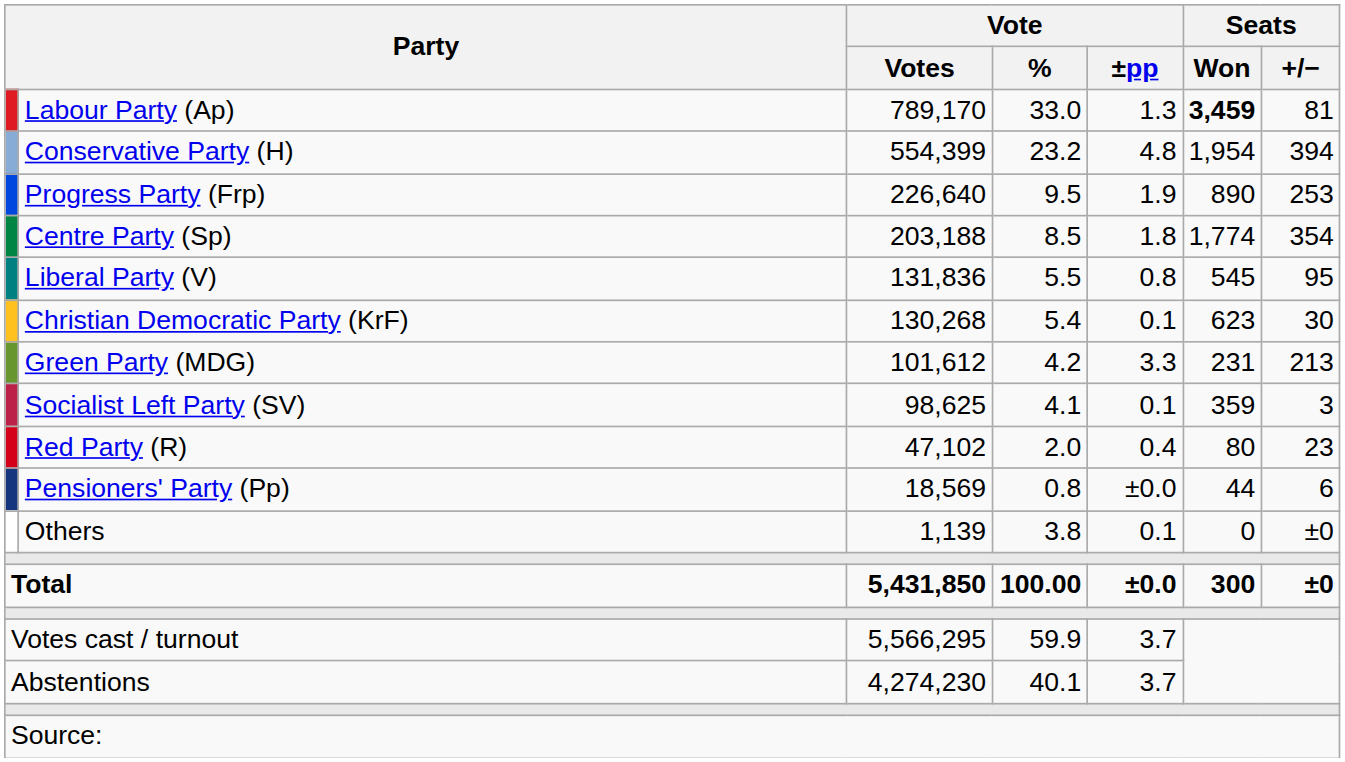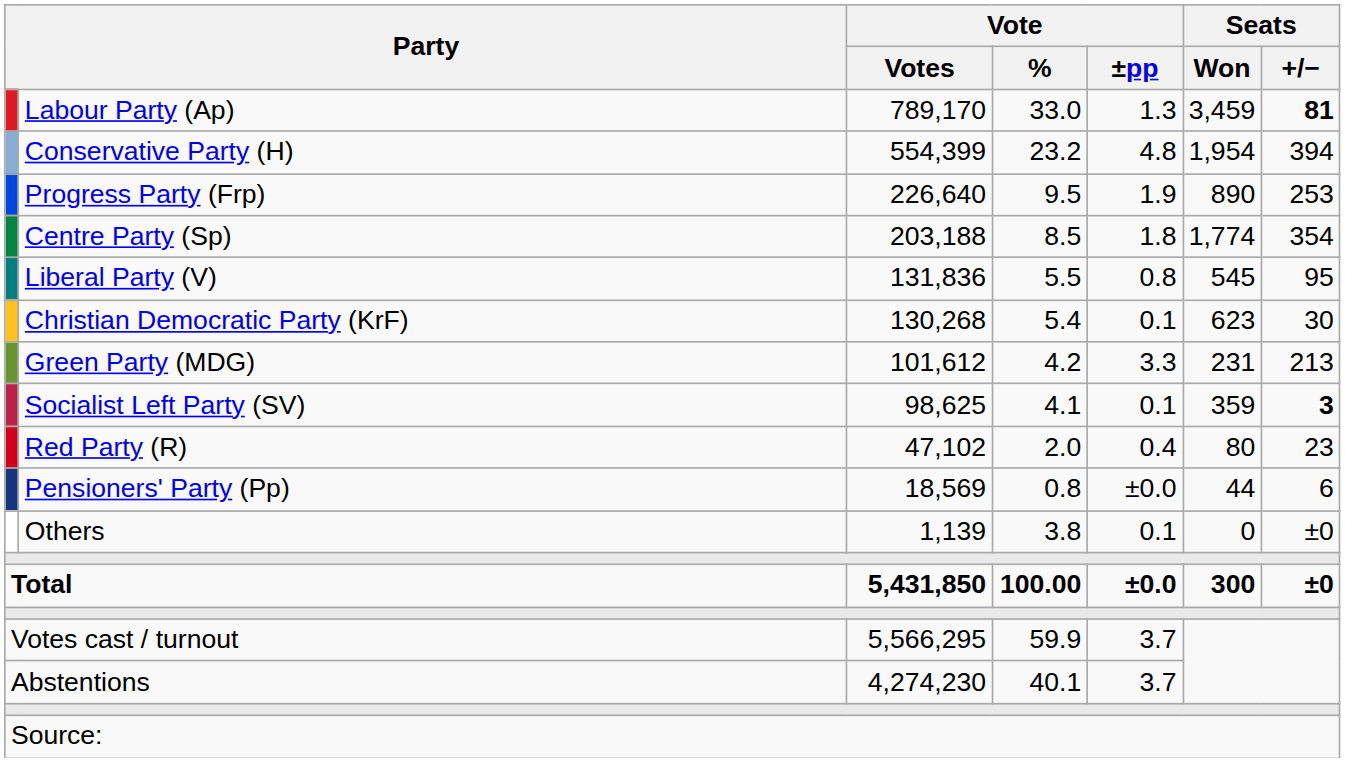Labour Party (Ap) | Seats / Won: bold -> normal
Labour Party (Ap) | Seats / +/−: normal -> bold
Socialist Left Party (SV) | Seats / +/−: normal -> bold
